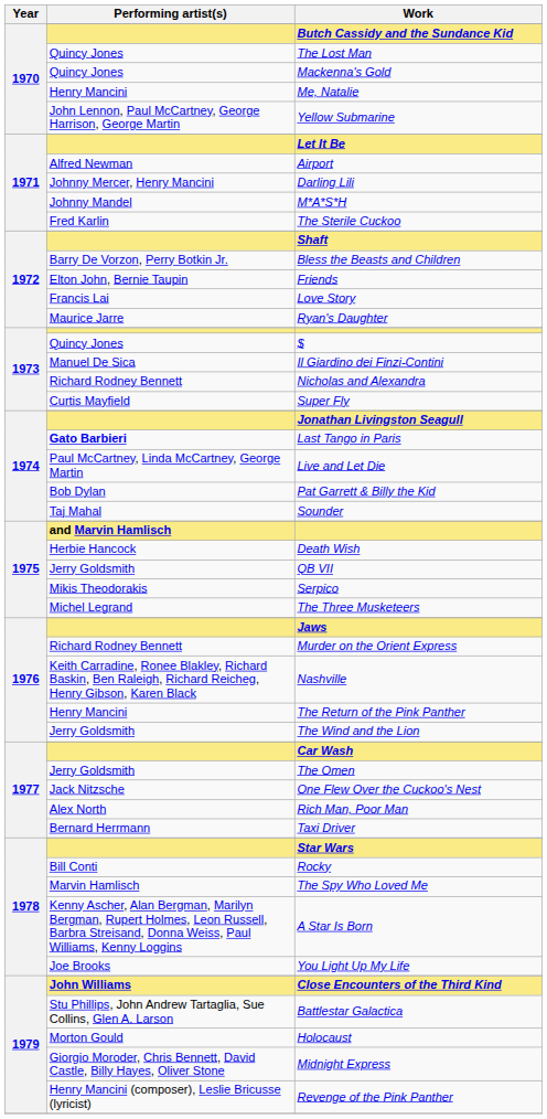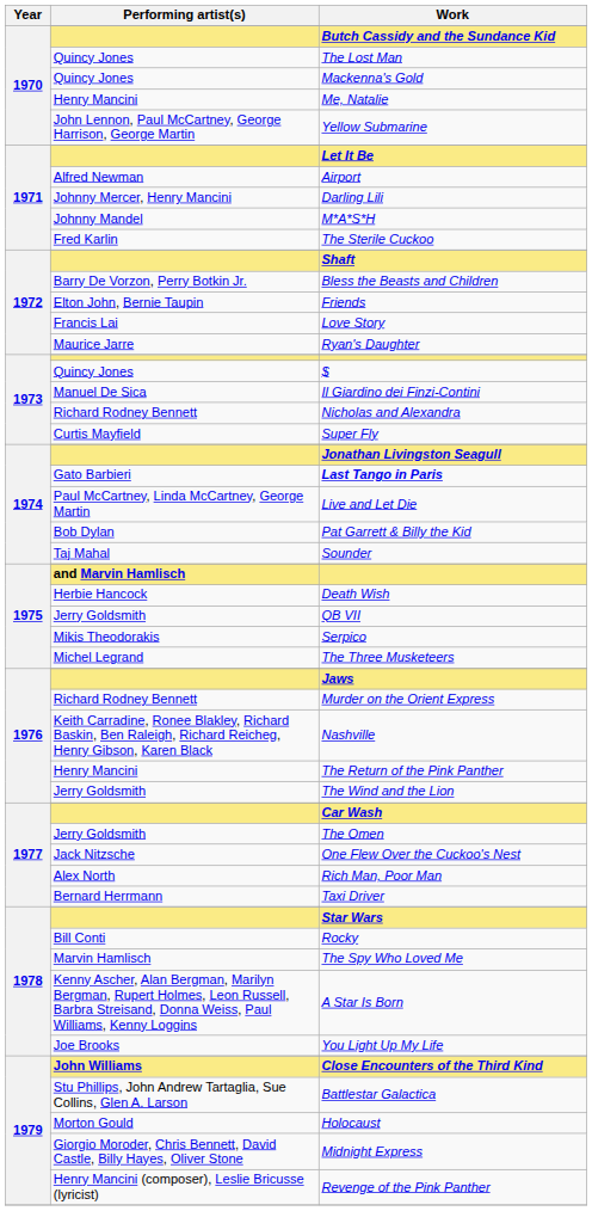Last Tango in Paris | Performing artist(s): bold -> normal
Last Tango in Paris | Work: normal -> bold
